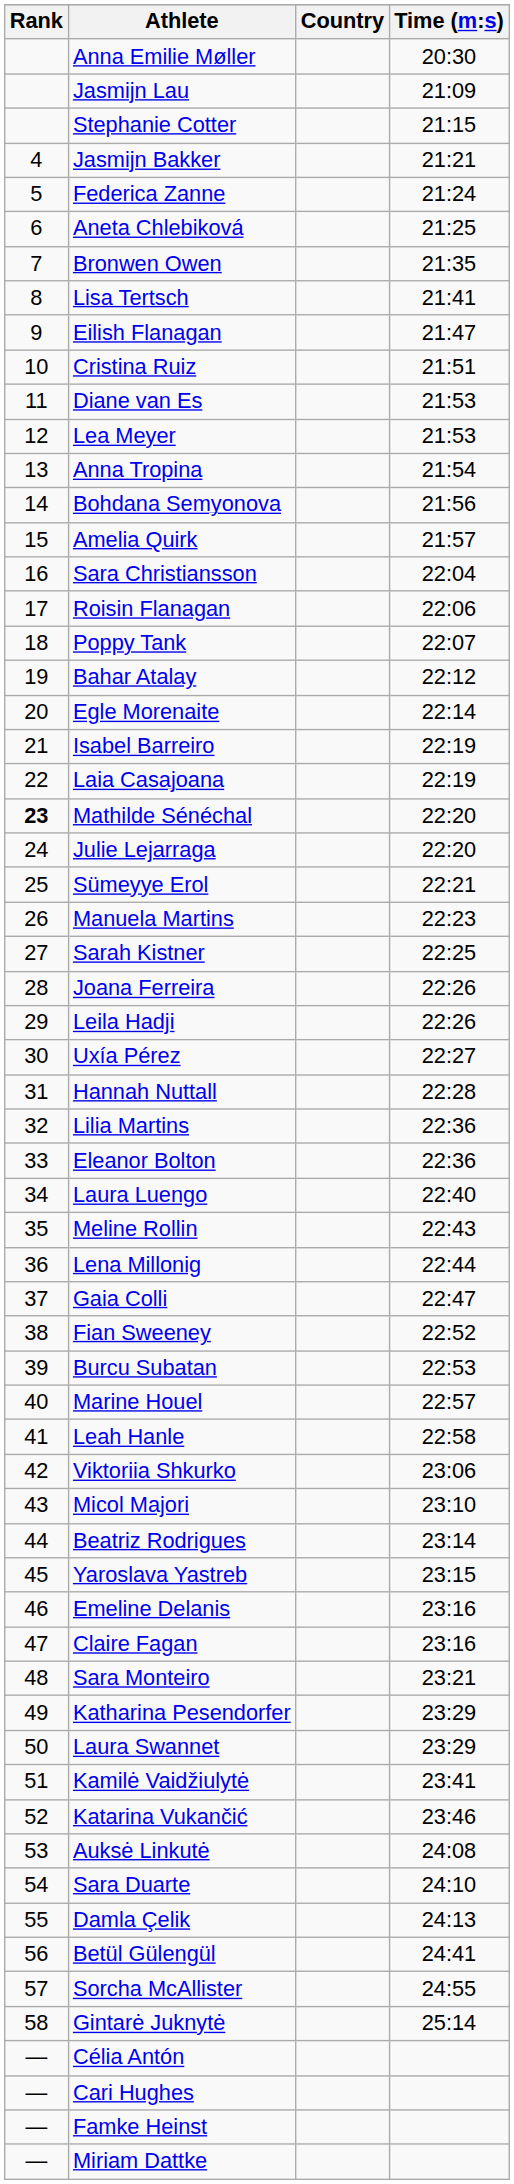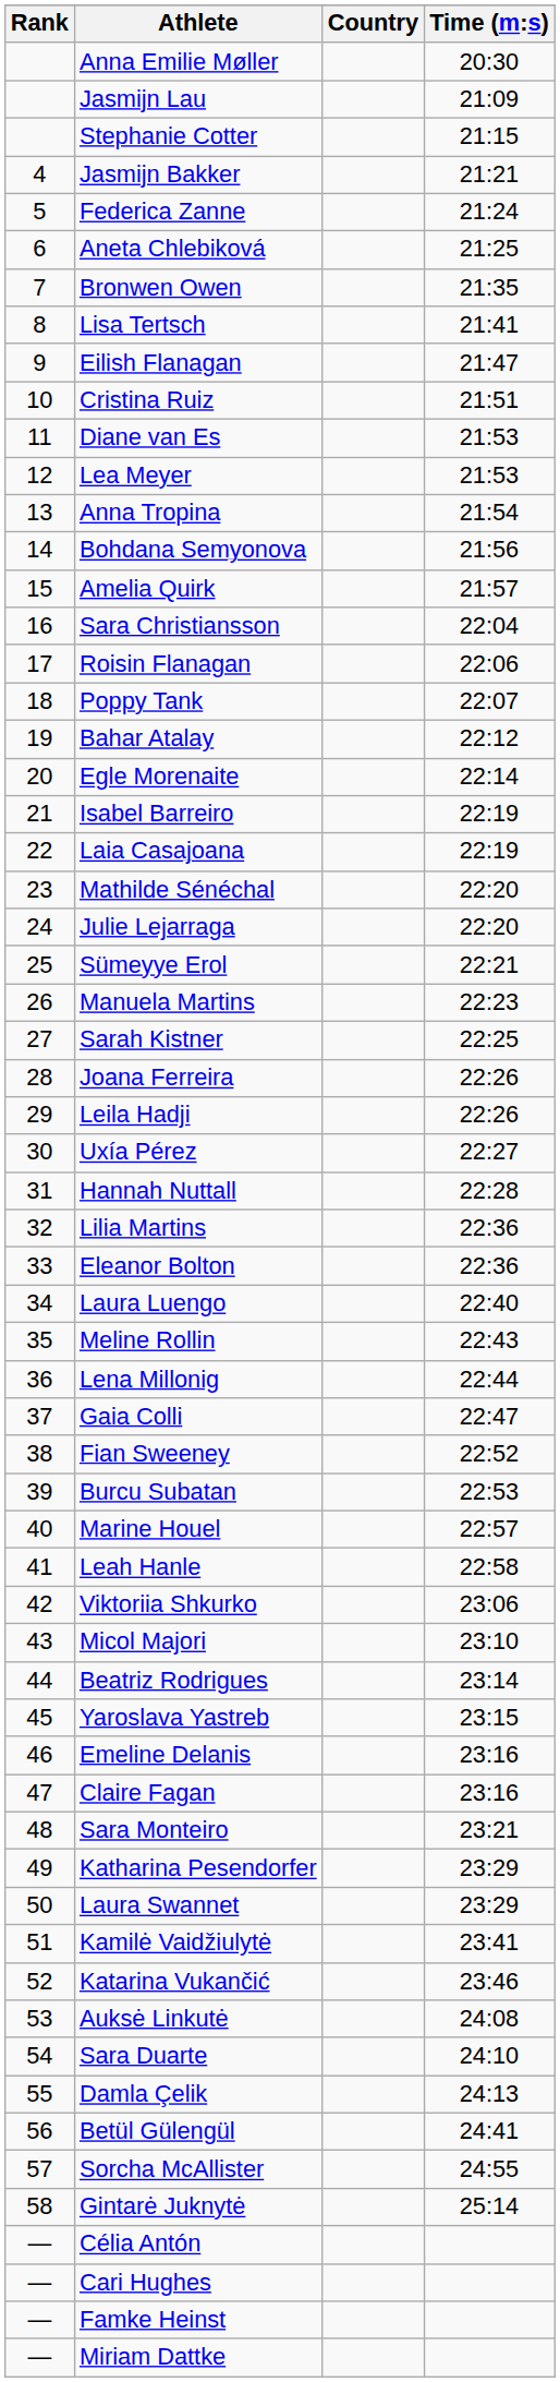Mathilde Sénéchal | Rank: bold -> normal
